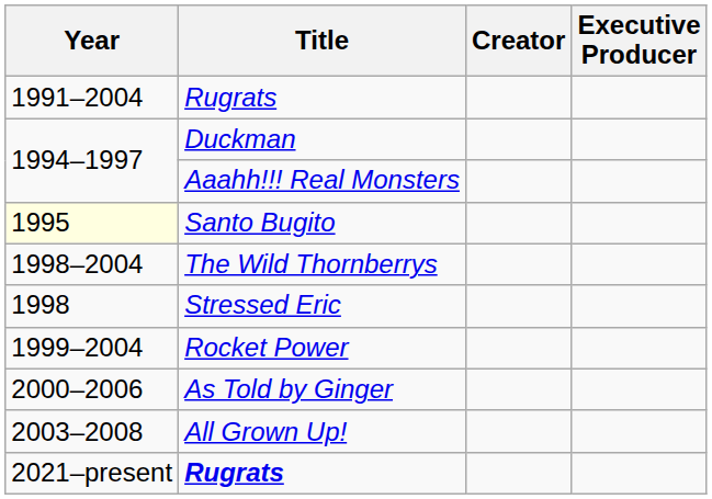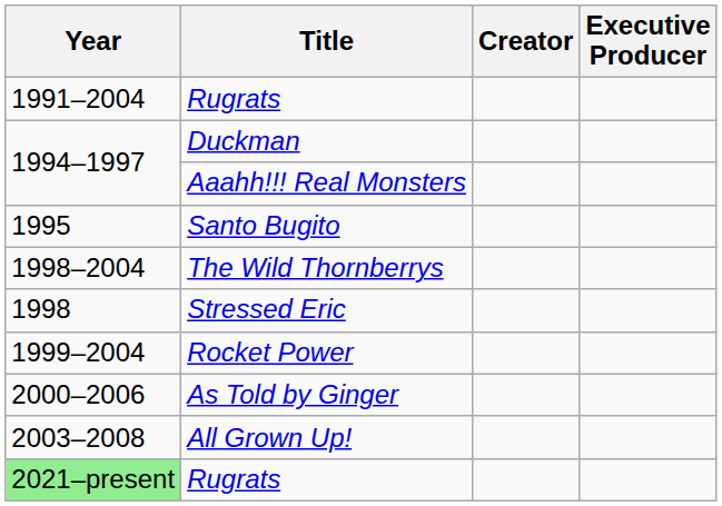Santo Bugito | Year: lightyellow background -> no background
2021–present / Rugrats | Year: no background -> lightgreen background
2021–present / Rugrats | Title: bold -> normal
